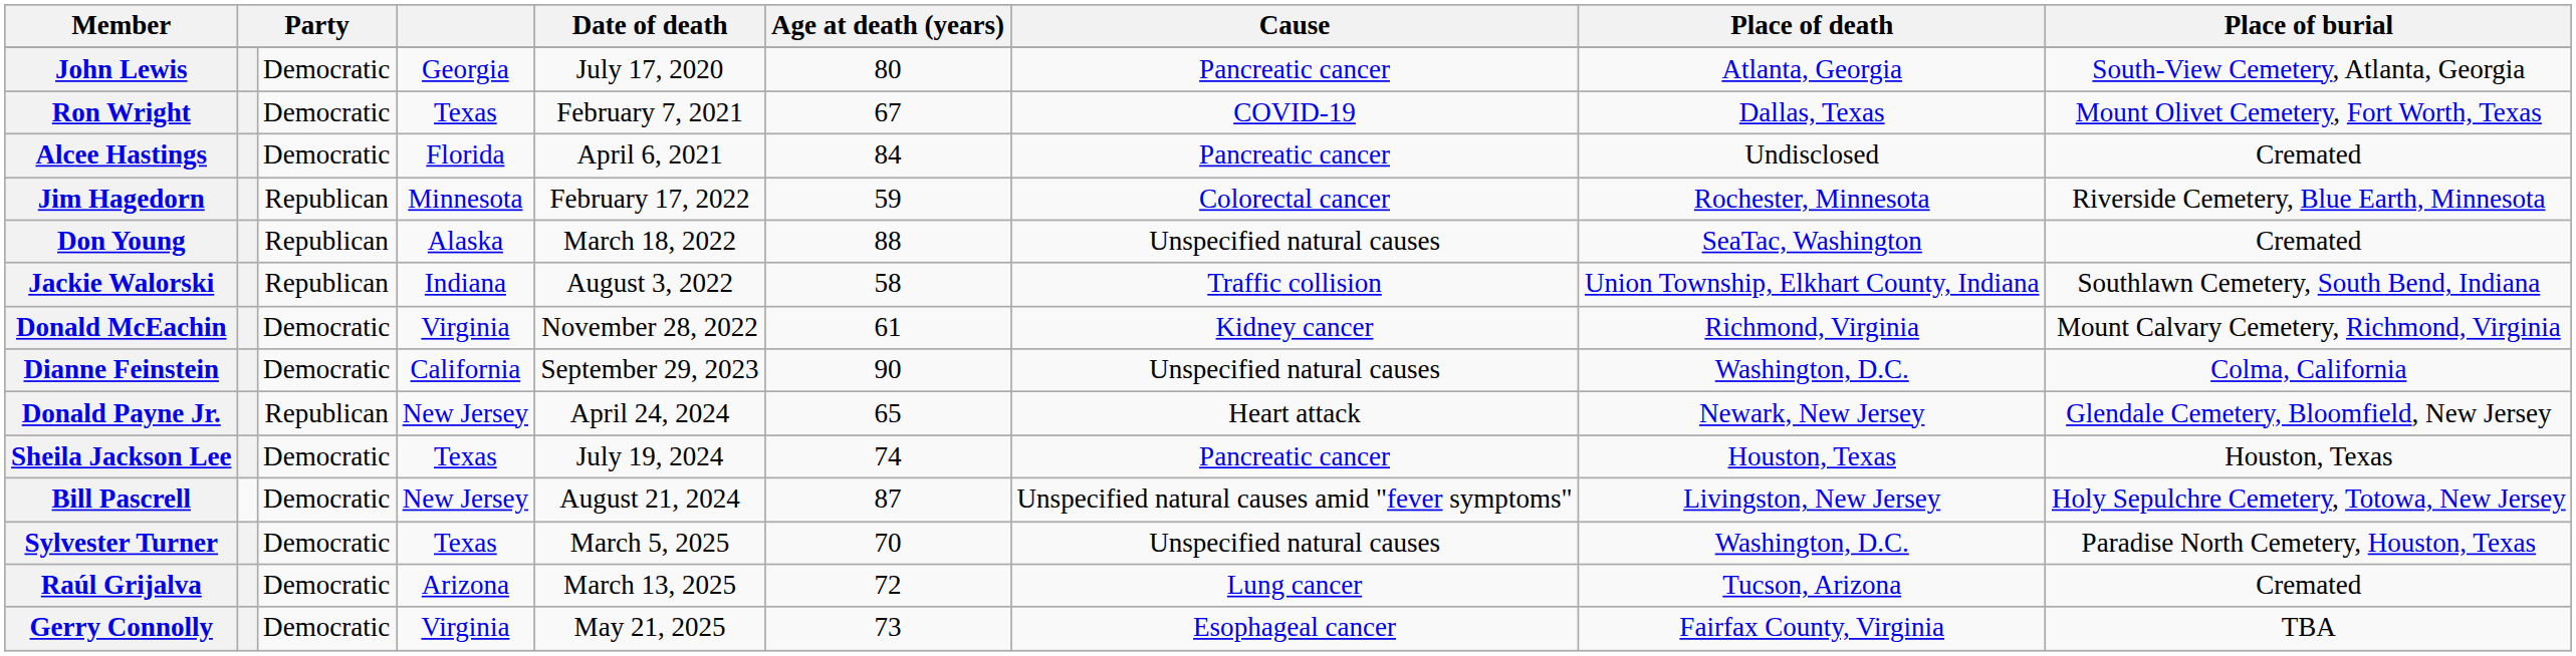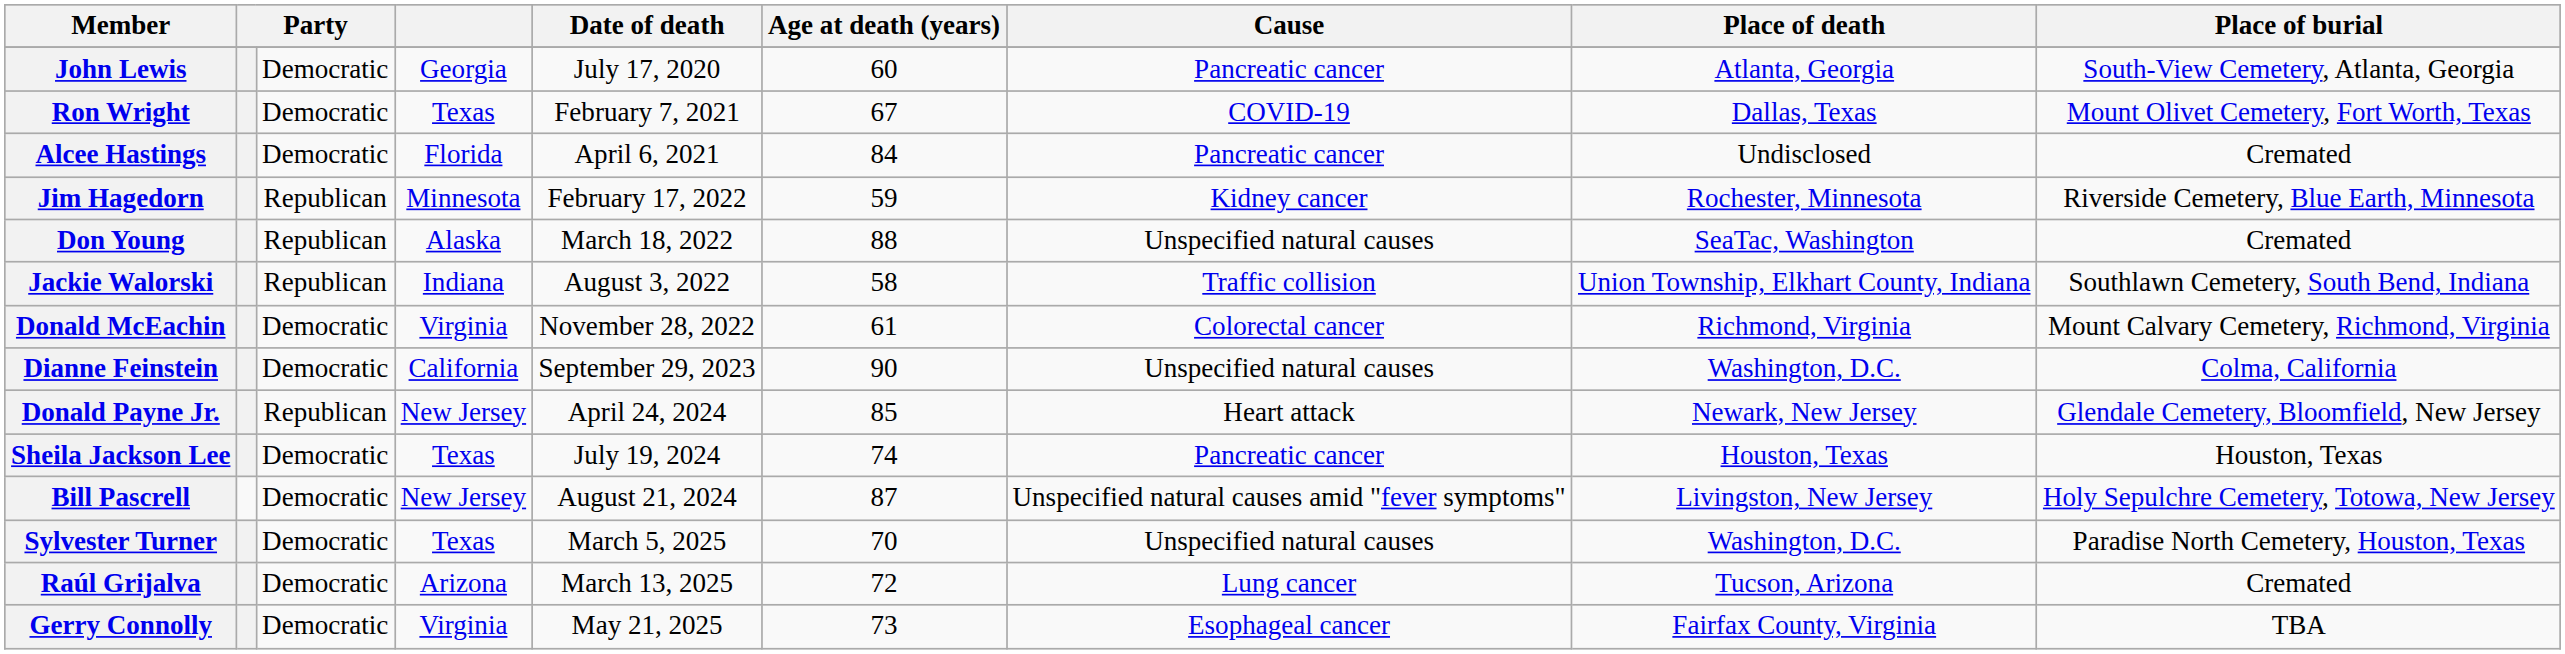John Lewis | Age at death (years): 80 -> 60
Jim Hagedorn | Cause: Colorectal cancer -> Kidney cancer
Donald McEachin | Cause: Kidney cancer -> Colorectal cancer
Donald Payne Jr. | Age at death (years): 65 -> 85
